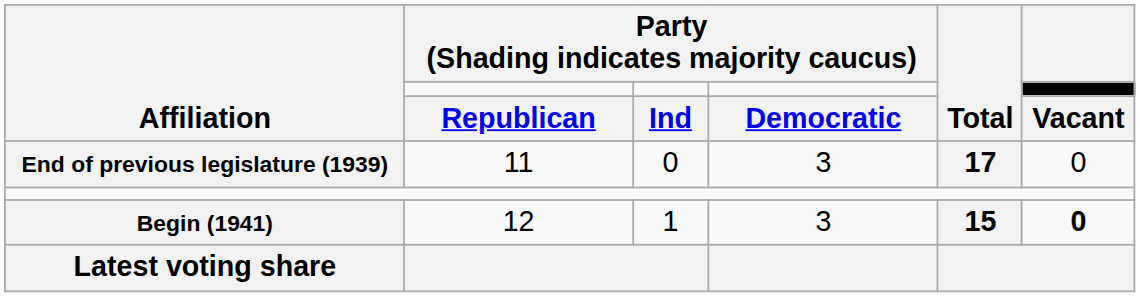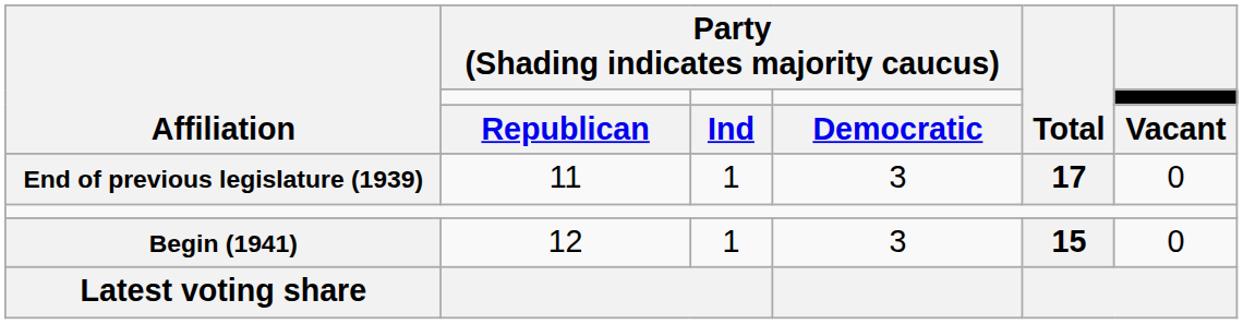End of previous legislature (1939) | column 3: 0 -> 1
Begin (1941) | column 6: bold -> normal
